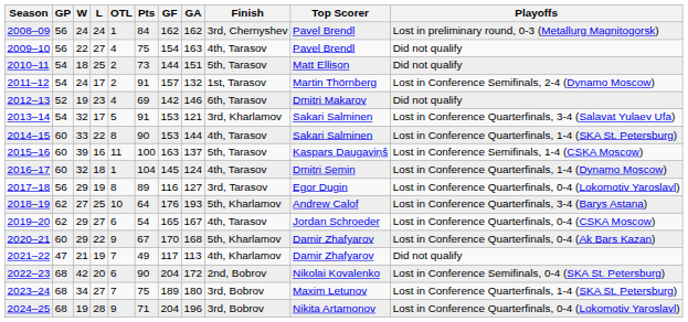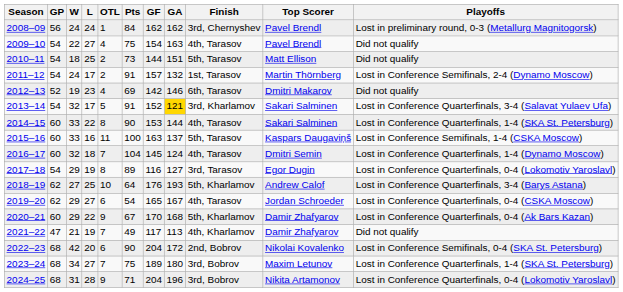2009–10 | GP: 56 -> 54
2013–14 | GF: 153 -> 152
2013–14 | GA: no background -> gold background
2015–16 | W: 39 -> 33
2016–17 | OTL: 1 -> 7
2017–18 | GP: 56 -> 54
2024–25 | W: 19 -> 31
